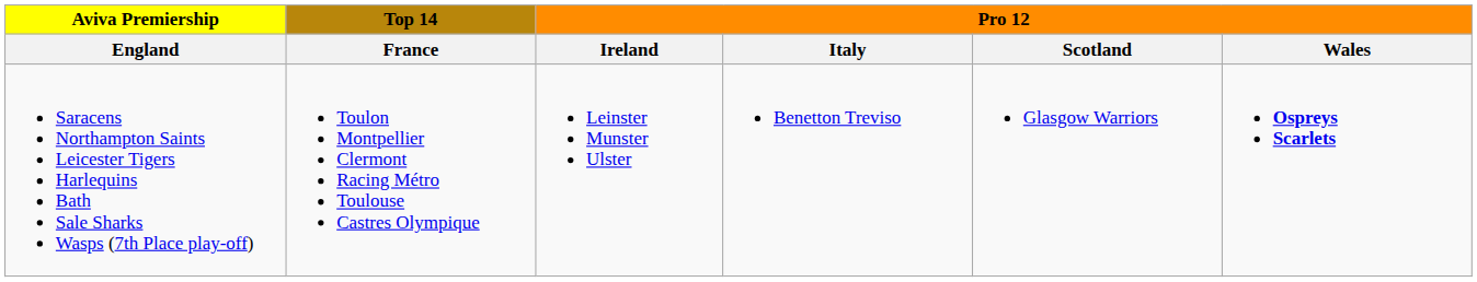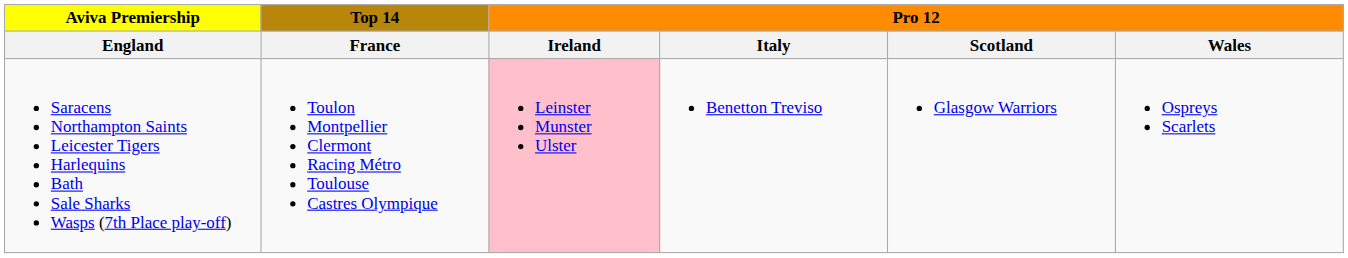row 3 | Pro 12 / Ireland: no background -> pink background
row 3 | Pro 12 / Wales: bold -> normal
